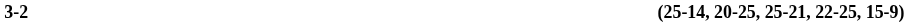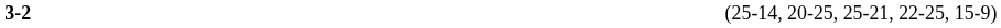row 1 | column 2: bold -> normal
